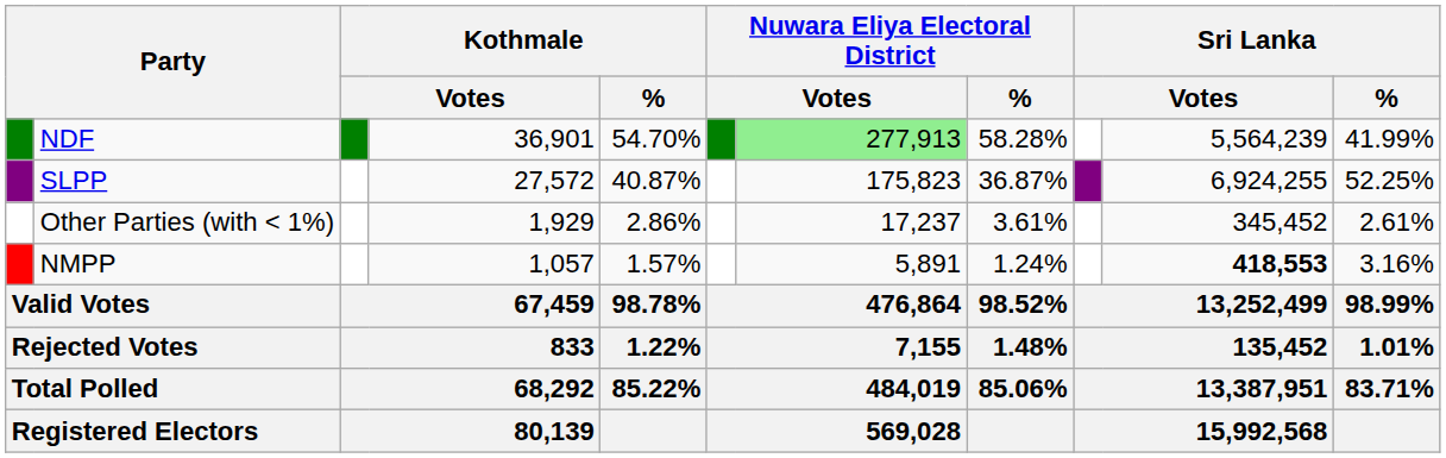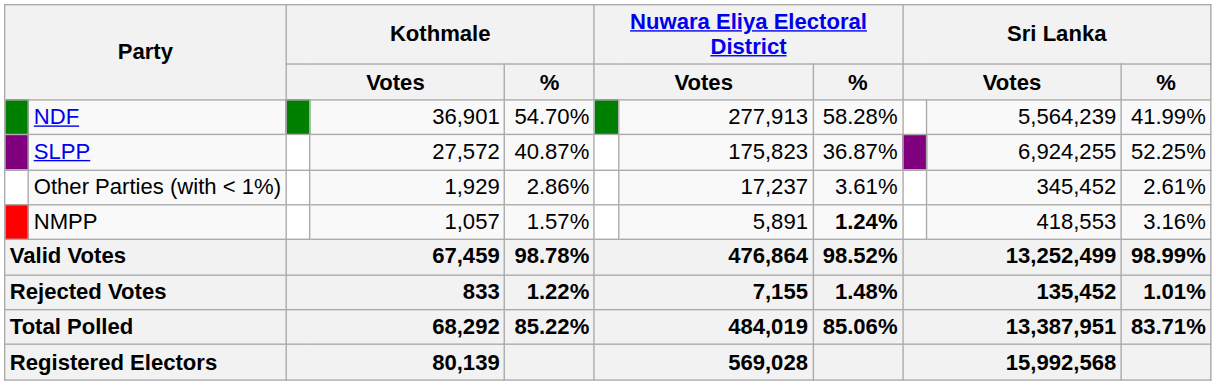NDF | column 7: lightgreen background -> no background
NMPP | Nuwara Eliya Electoral District / %: normal -> bold
NMPP | column 10: bold -> normal
